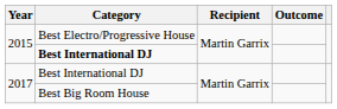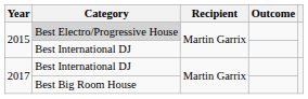Best Electro/Progressive House | Category: no background -> lightgrey background
2015 / Best International DJ | Category: bold -> normal
